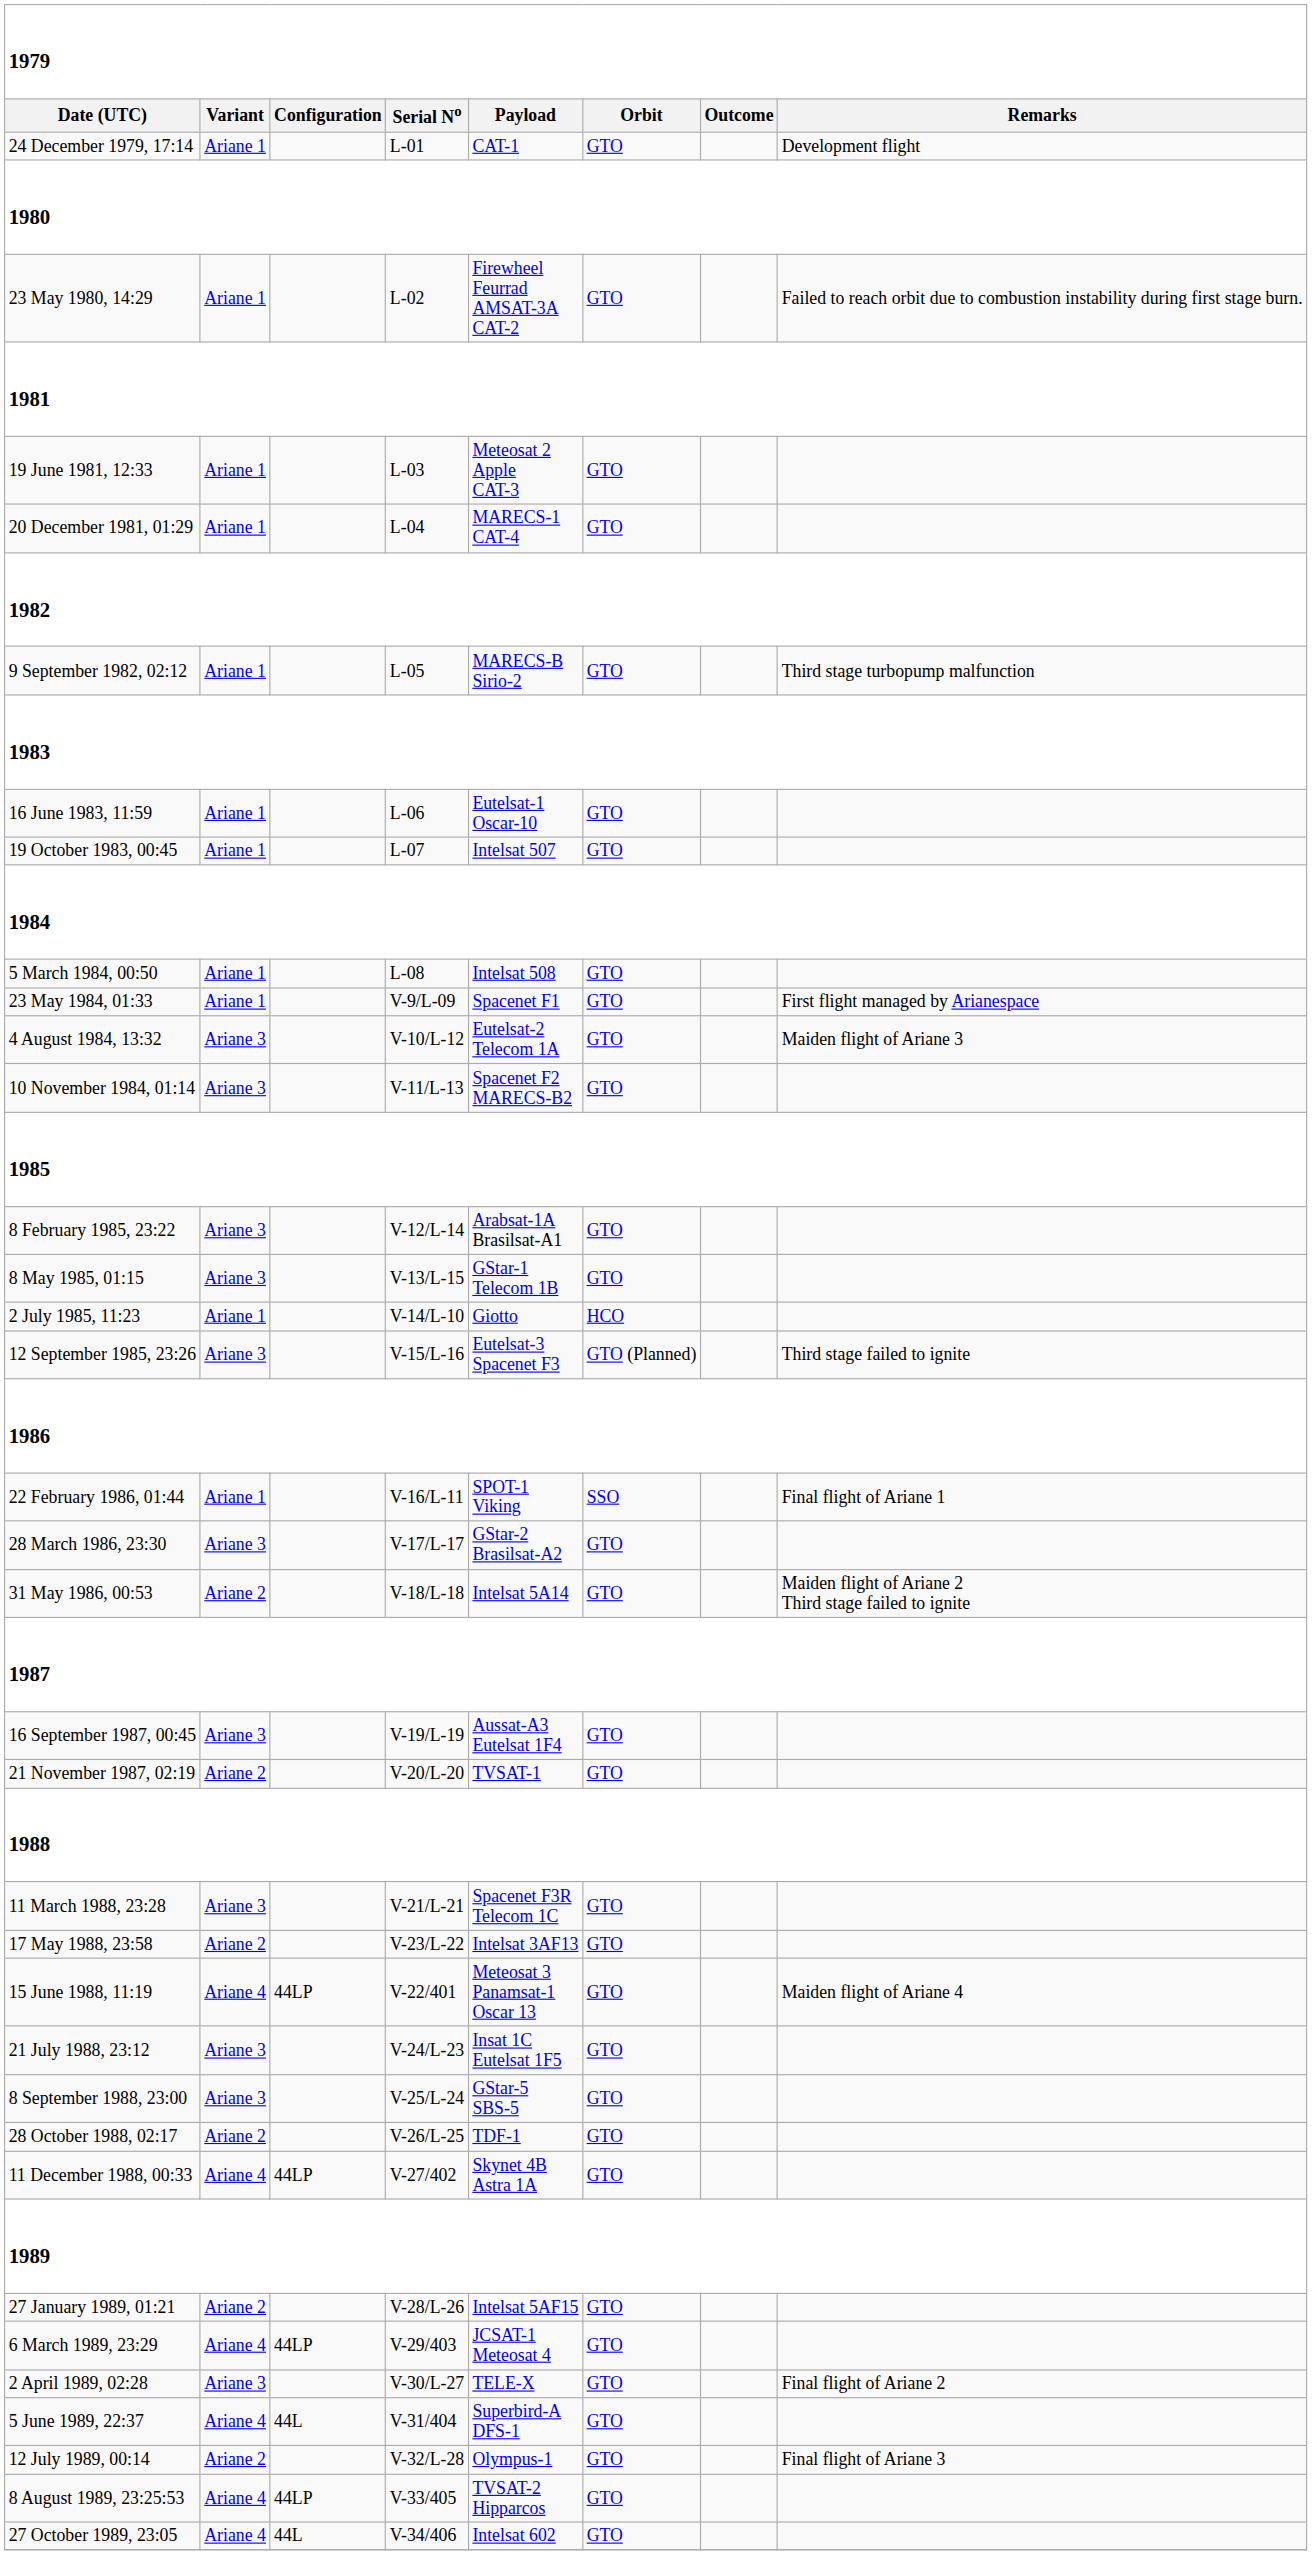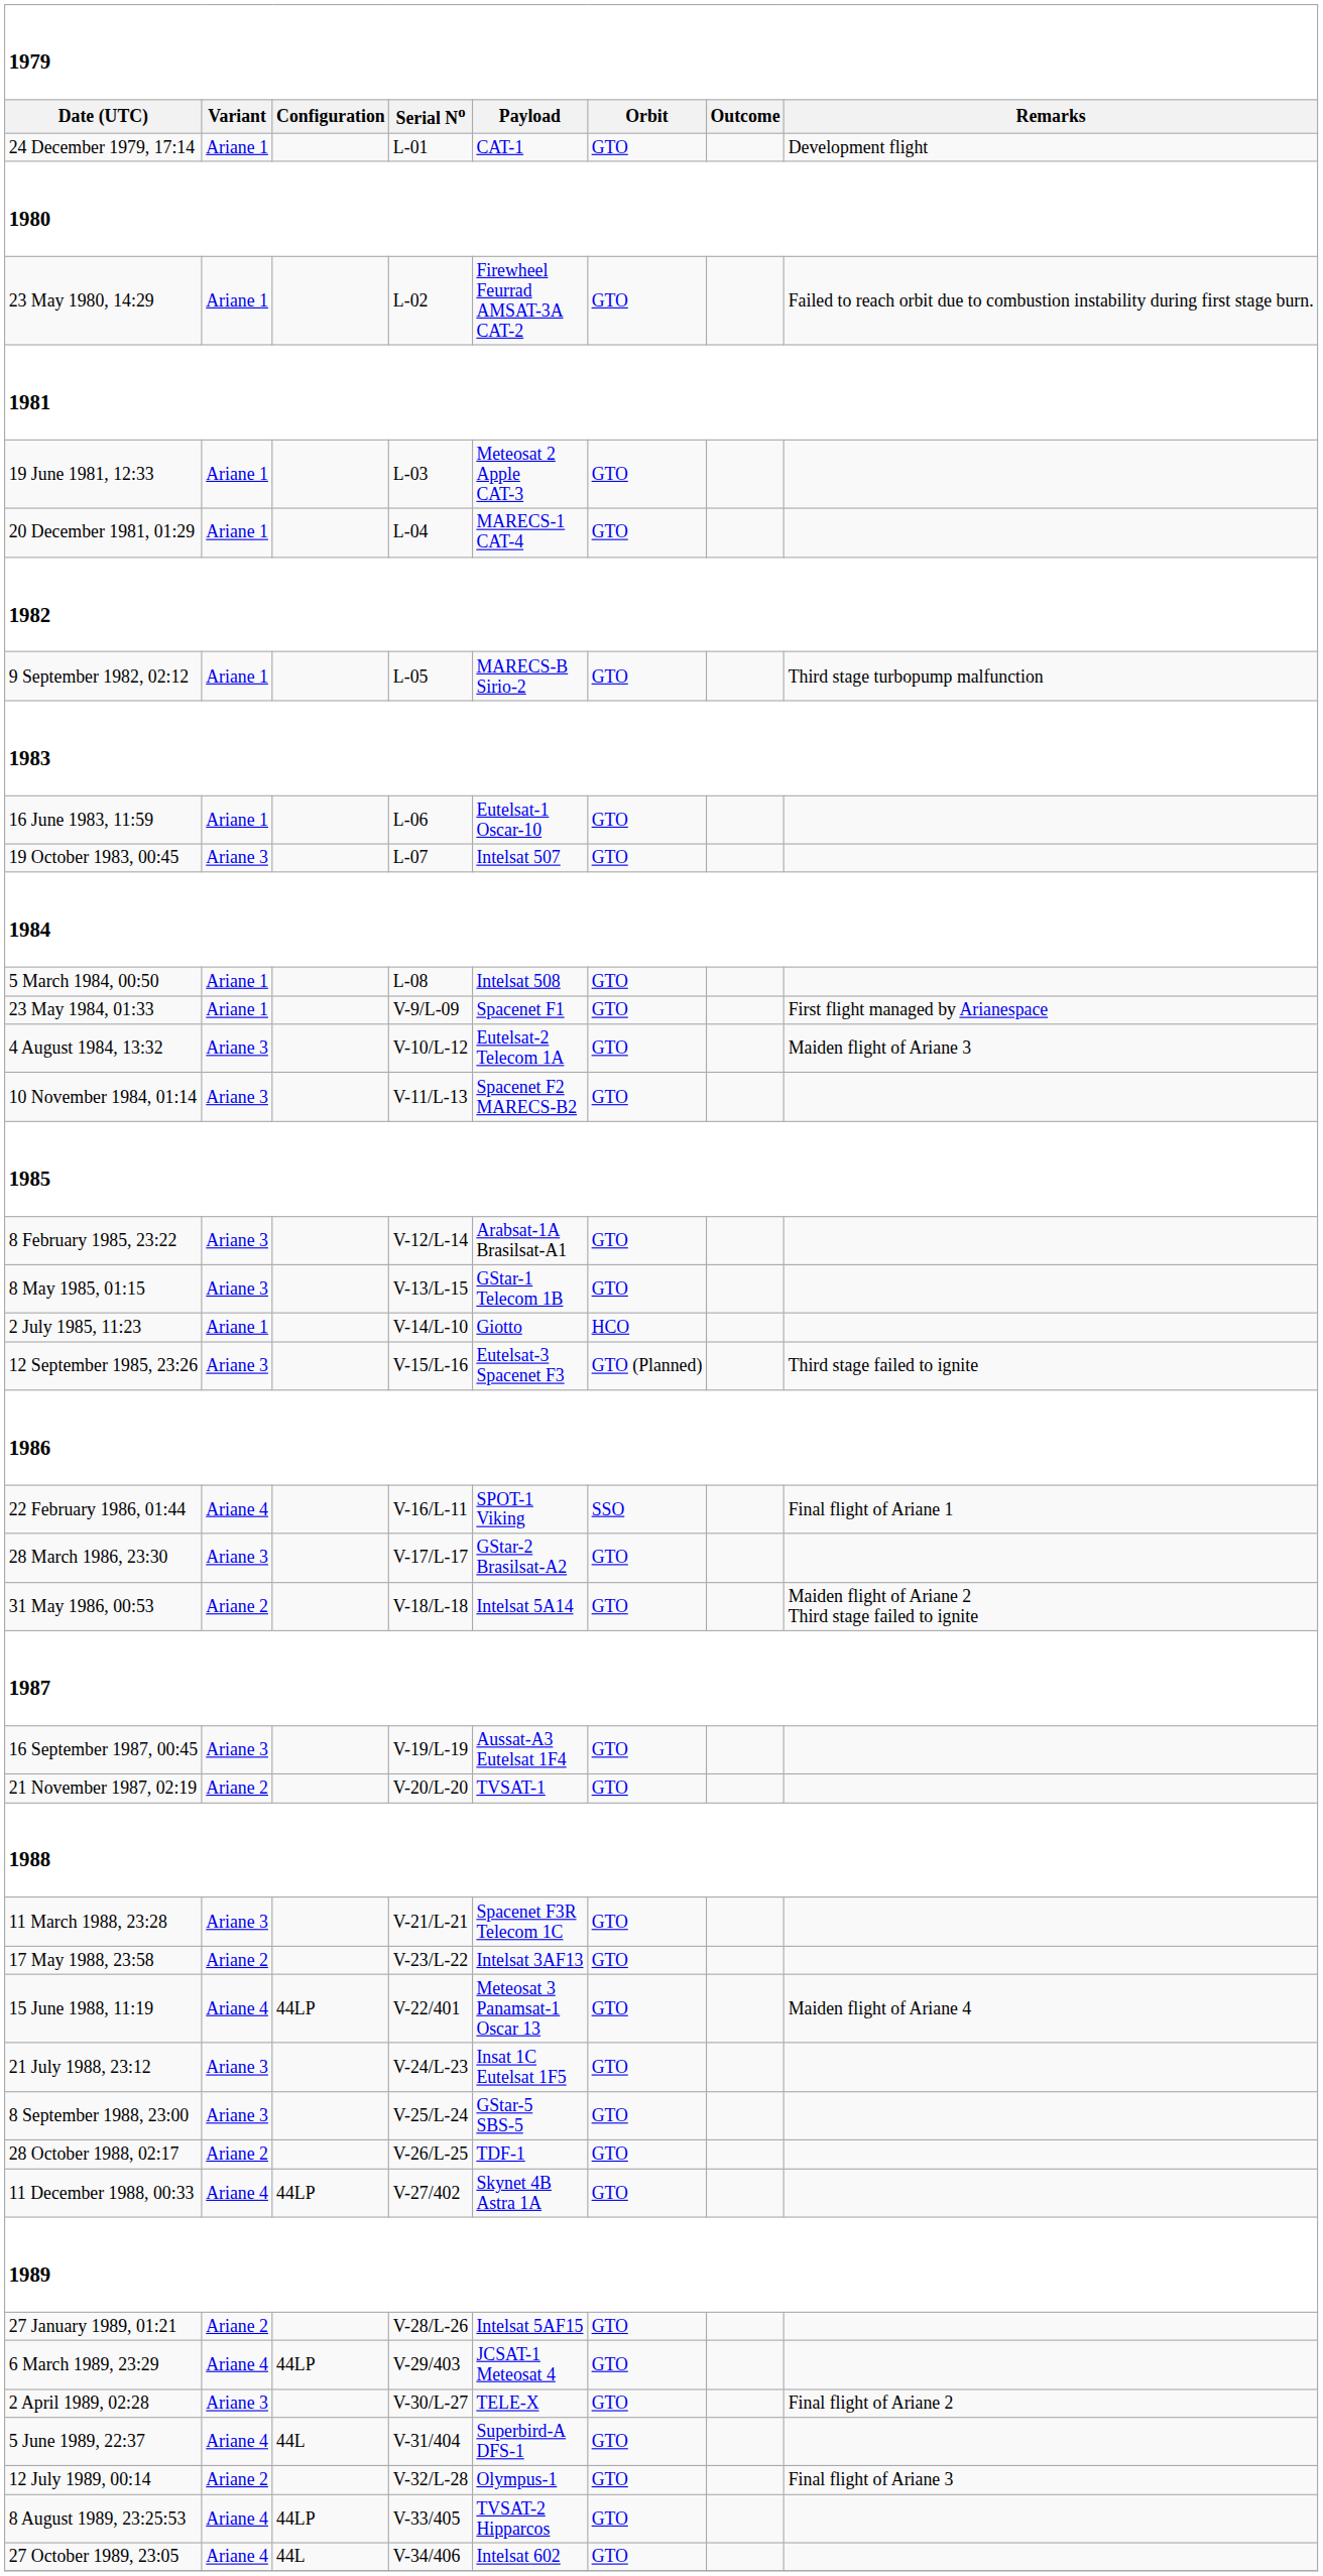19 October 1983, 00:45 | column 2: Ariane 1 -> Ariane 3
22 February 1986, 01:44 | column 2: Ariane 1 -> Ariane 4
